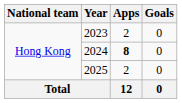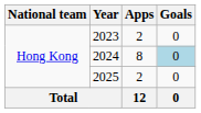2024 | Apps: bold -> normal
2024 | Goals: no background -> lightblue background
